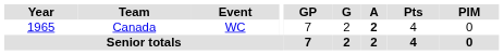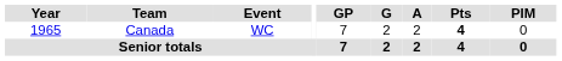Canada | A: bold -> normal
Canada | Pts: normal -> bold
